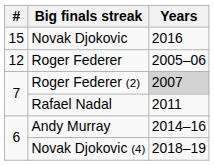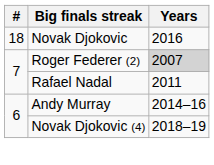Novak Djokovic | #: 15 -> 18
- row: 12 | Roger Federer | 2005–06
